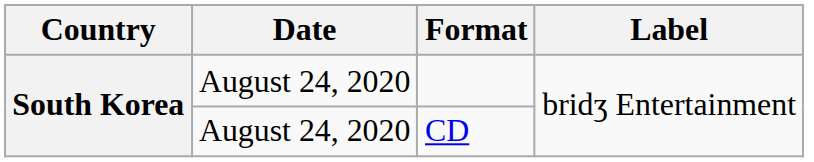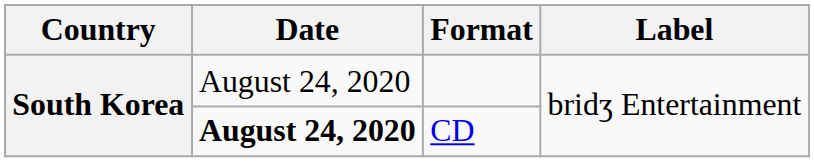CD | Date: normal -> bold
